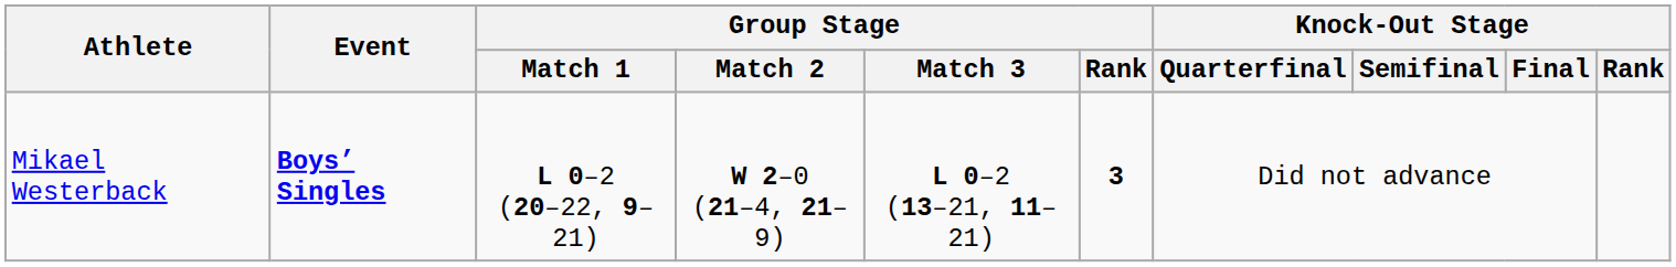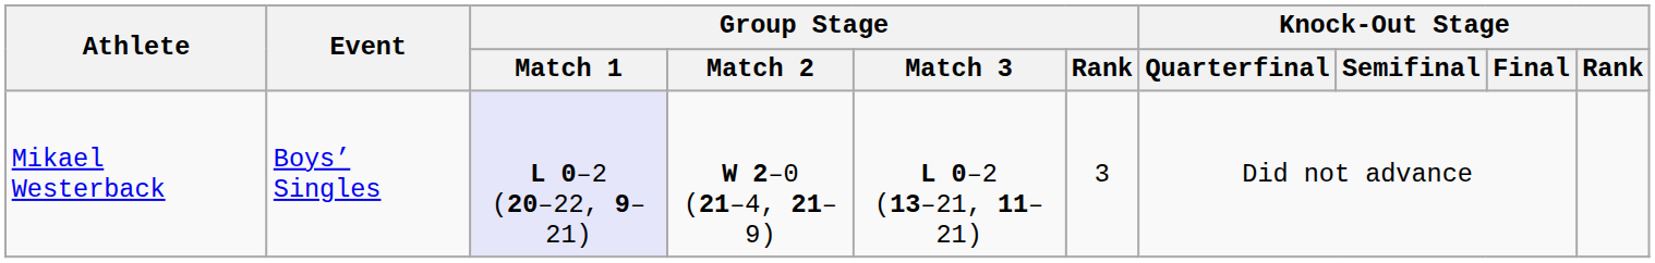Mikael Westerback | Event: bold -> normal
Mikael Westerback | Group Stage / Match 1: no background -> lavender background
Mikael Westerback | Group Stage / Rank: bold -> normal
